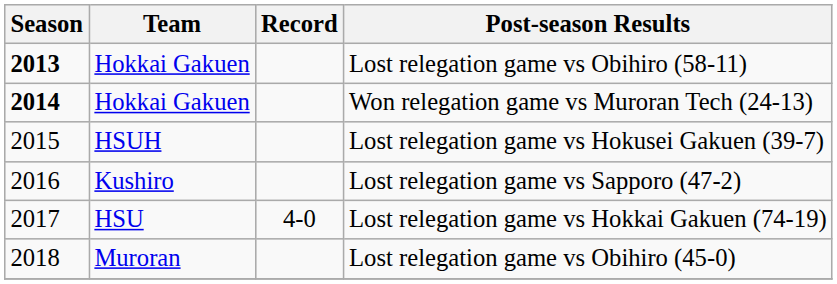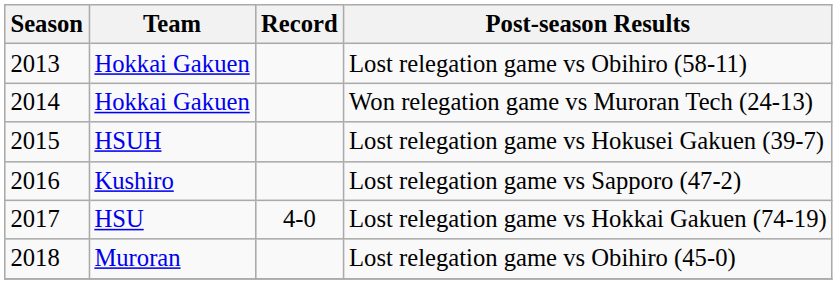Lost relegation game vs Obihiro (58-11) | Season: bold -> normal
Won relegation game vs Muroran Tech (24-13) | Season: bold -> normal
